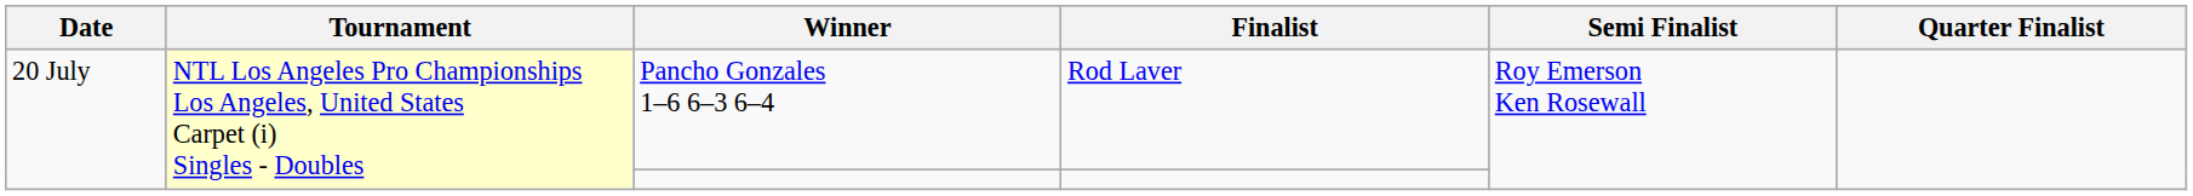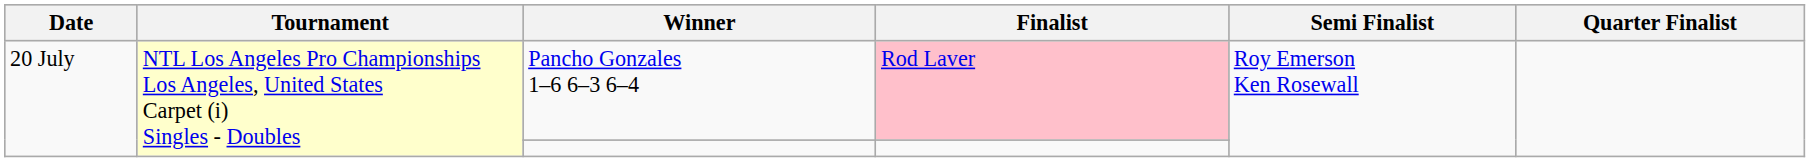Pancho Gonzales 1–6 6–3 6–4 | Finalist: no background -> pink background
